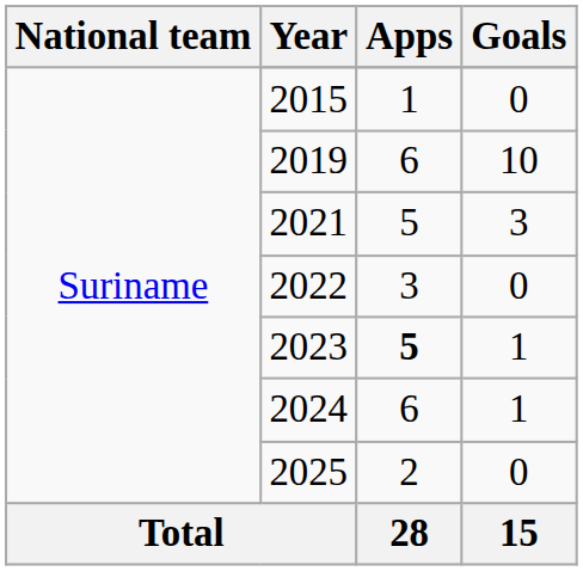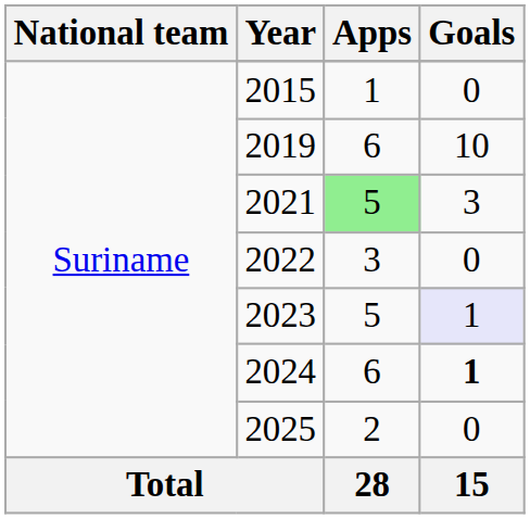2021 | Apps: no background -> lightgreen background
2023 | Apps: bold -> normal
2023 | Goals: no background -> lavender background
2024 | Goals: normal -> bold
